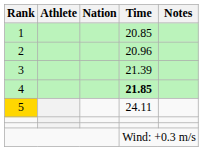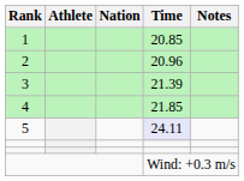21.85 | Time: bold -> normal
24.11 | Rank: gold background -> no background
24.11 | Time: no background -> lavender background
